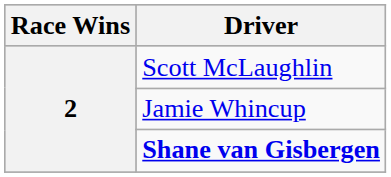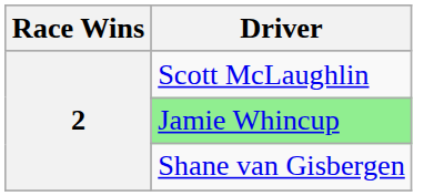Jamie Whincup | Driver: no background -> lightgreen background
Shane van Gisbergen | Driver: bold -> normal
